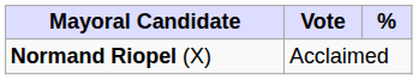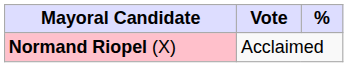Normand Riopel (X) | Mayoral Candidate: no background -> pink background
